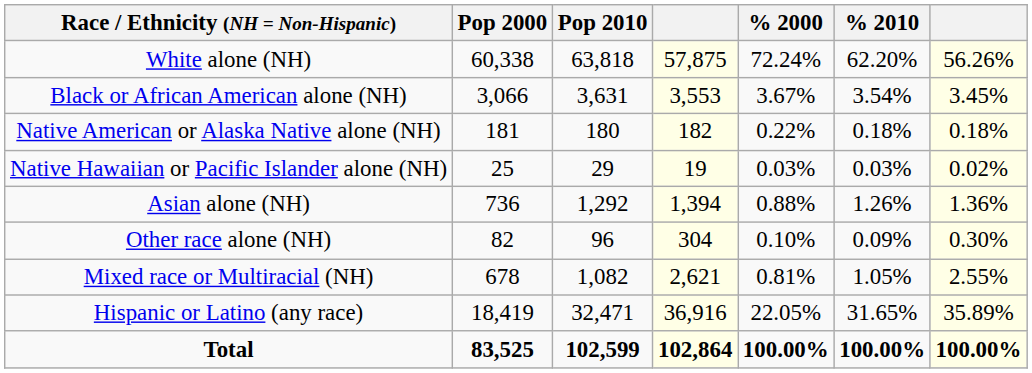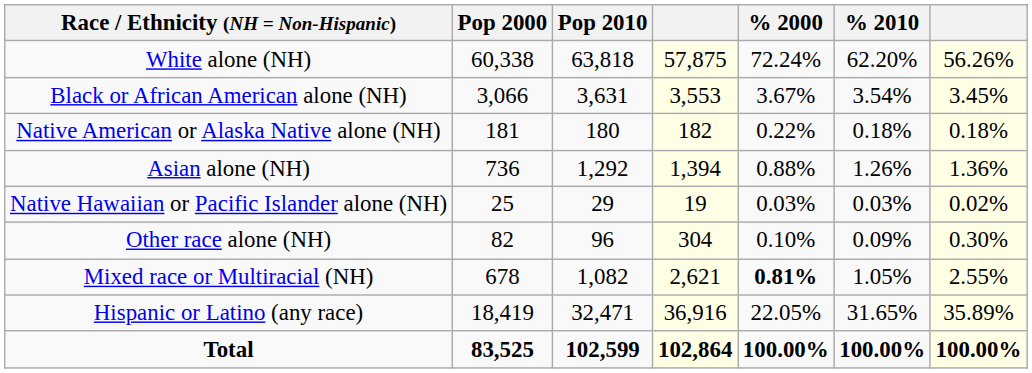rows swapped: Asian alone (NH) <-> Native Hawaiian or Pacific Islander alone (NH)
Mixed race or Multiracial (NH) | % 2000: normal -> bold
